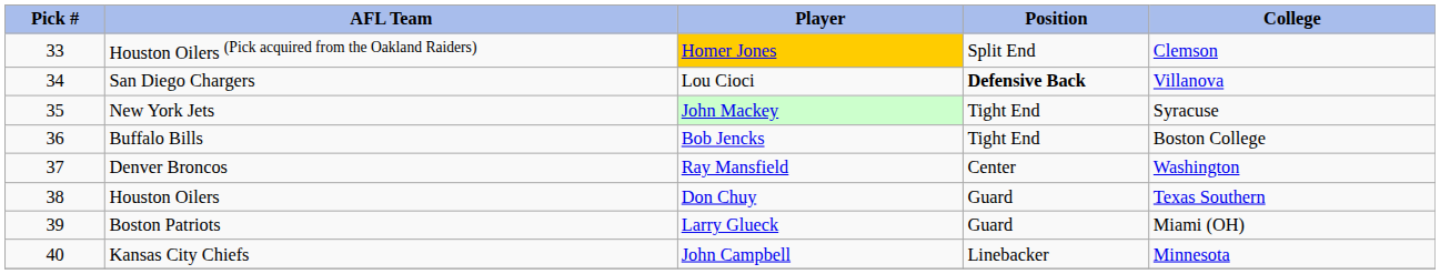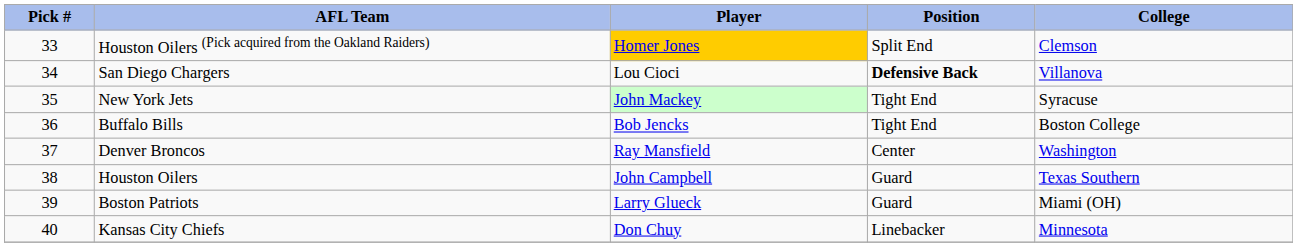Houston Oilers | Player: Don Chuy -> John Campbell
Kansas City Chiefs | Player: John Campbell -> Don Chuy
